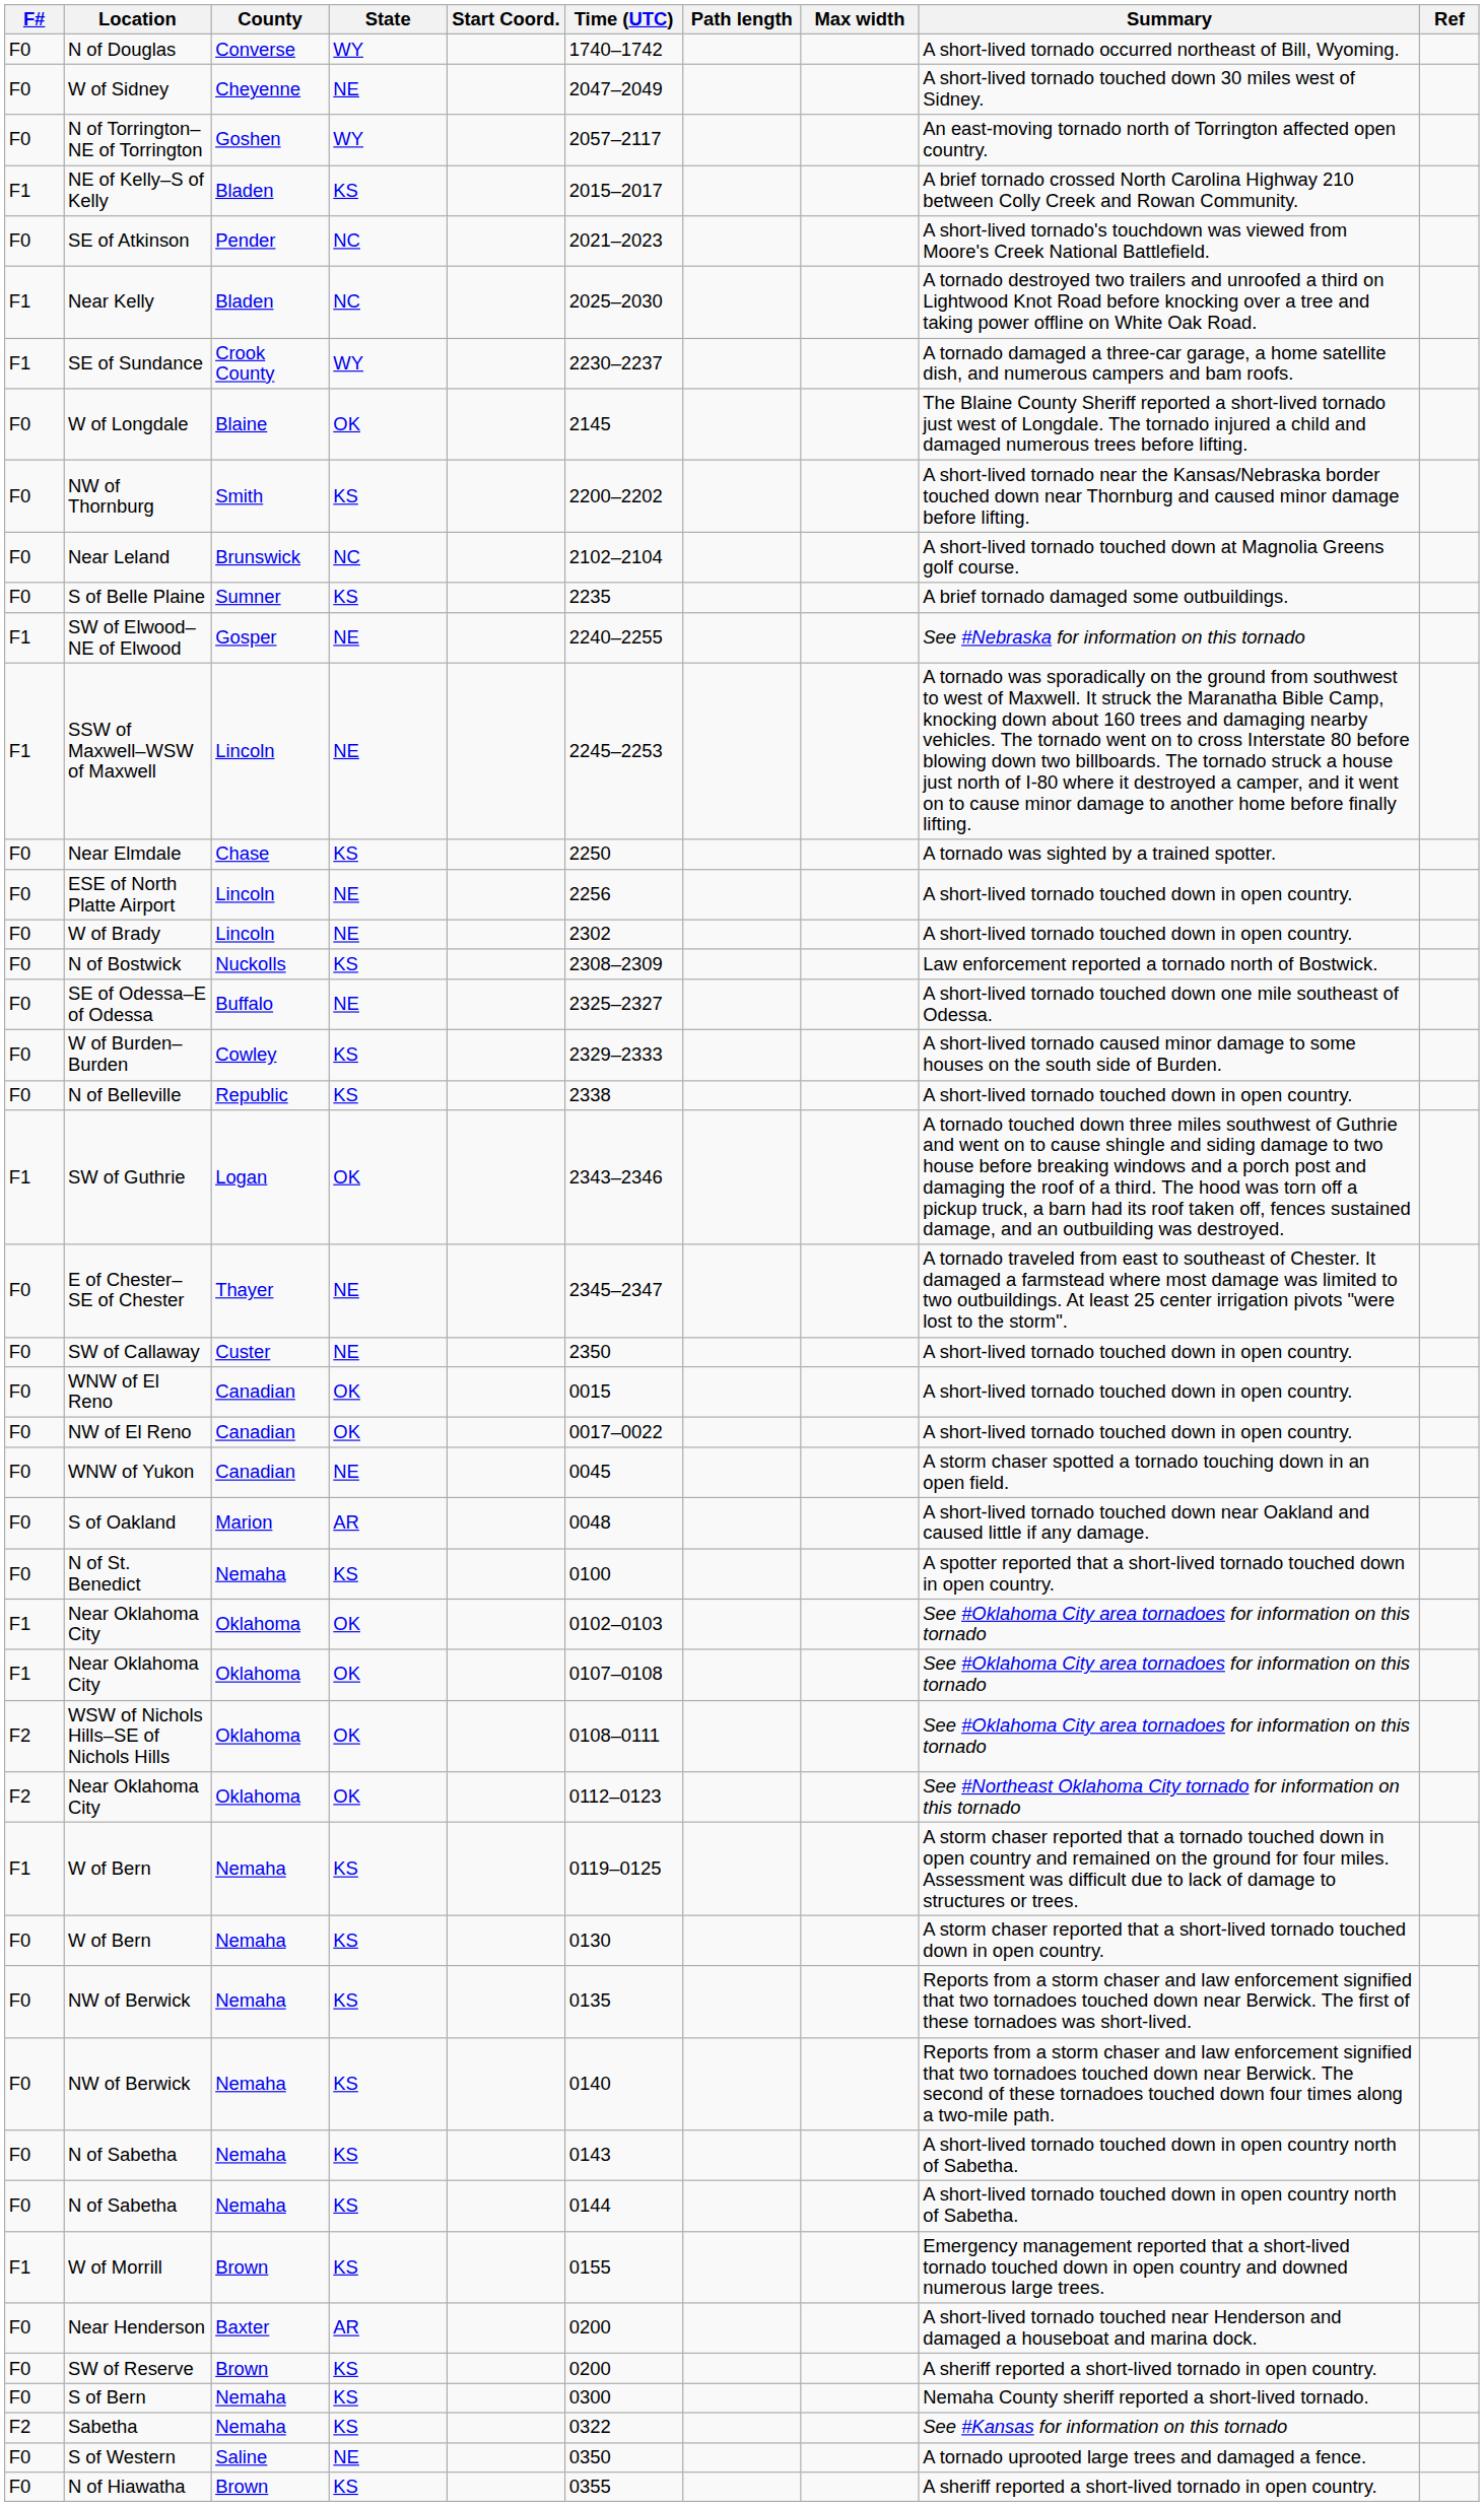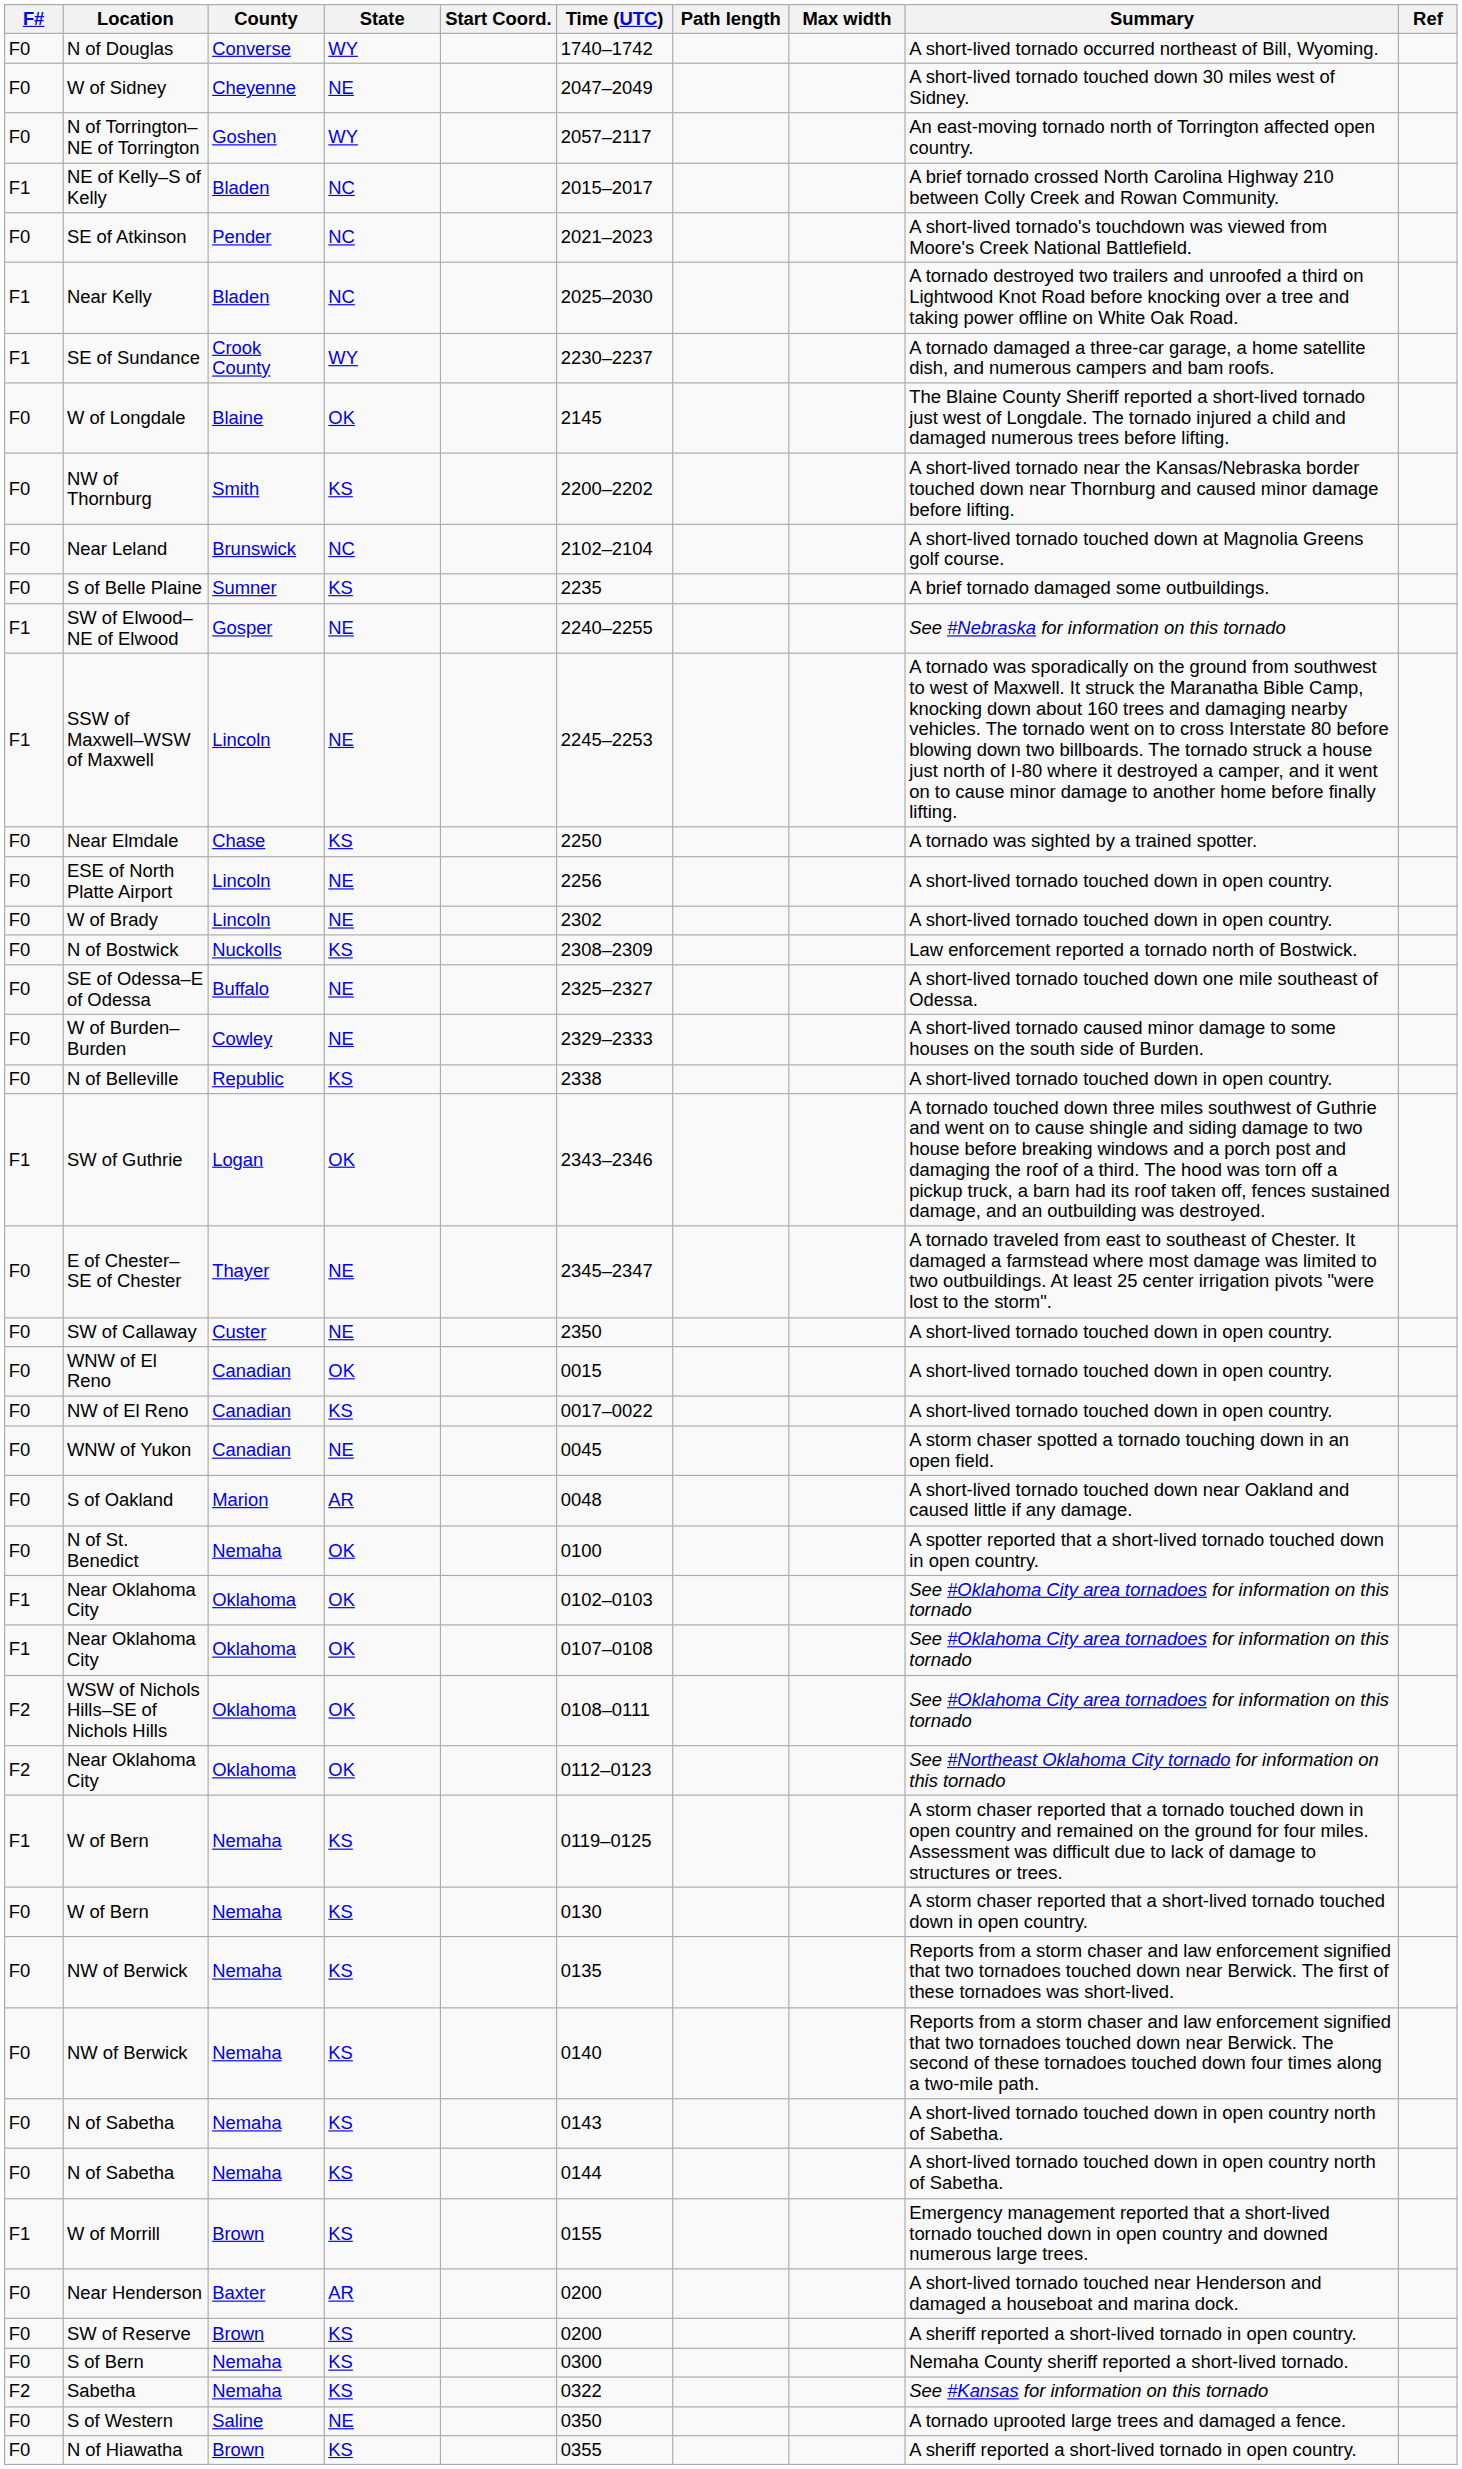NE of Kelly–S of Kelly | State: KS -> NC
W of Burden–Burden | State: KS -> NE
NW of El Reno | State: OK -> KS
N of St. Benedict | State: KS -> OK
